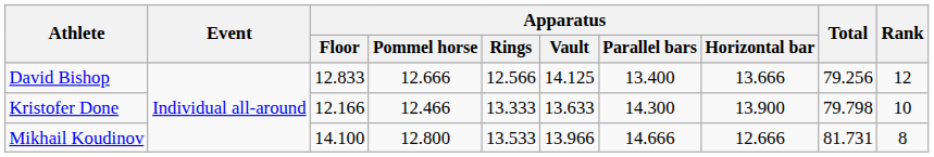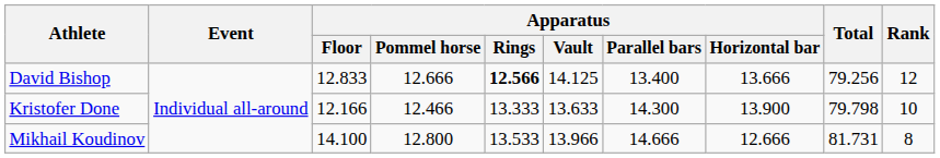row 3 | Apparatus / Rings: normal -> bold
